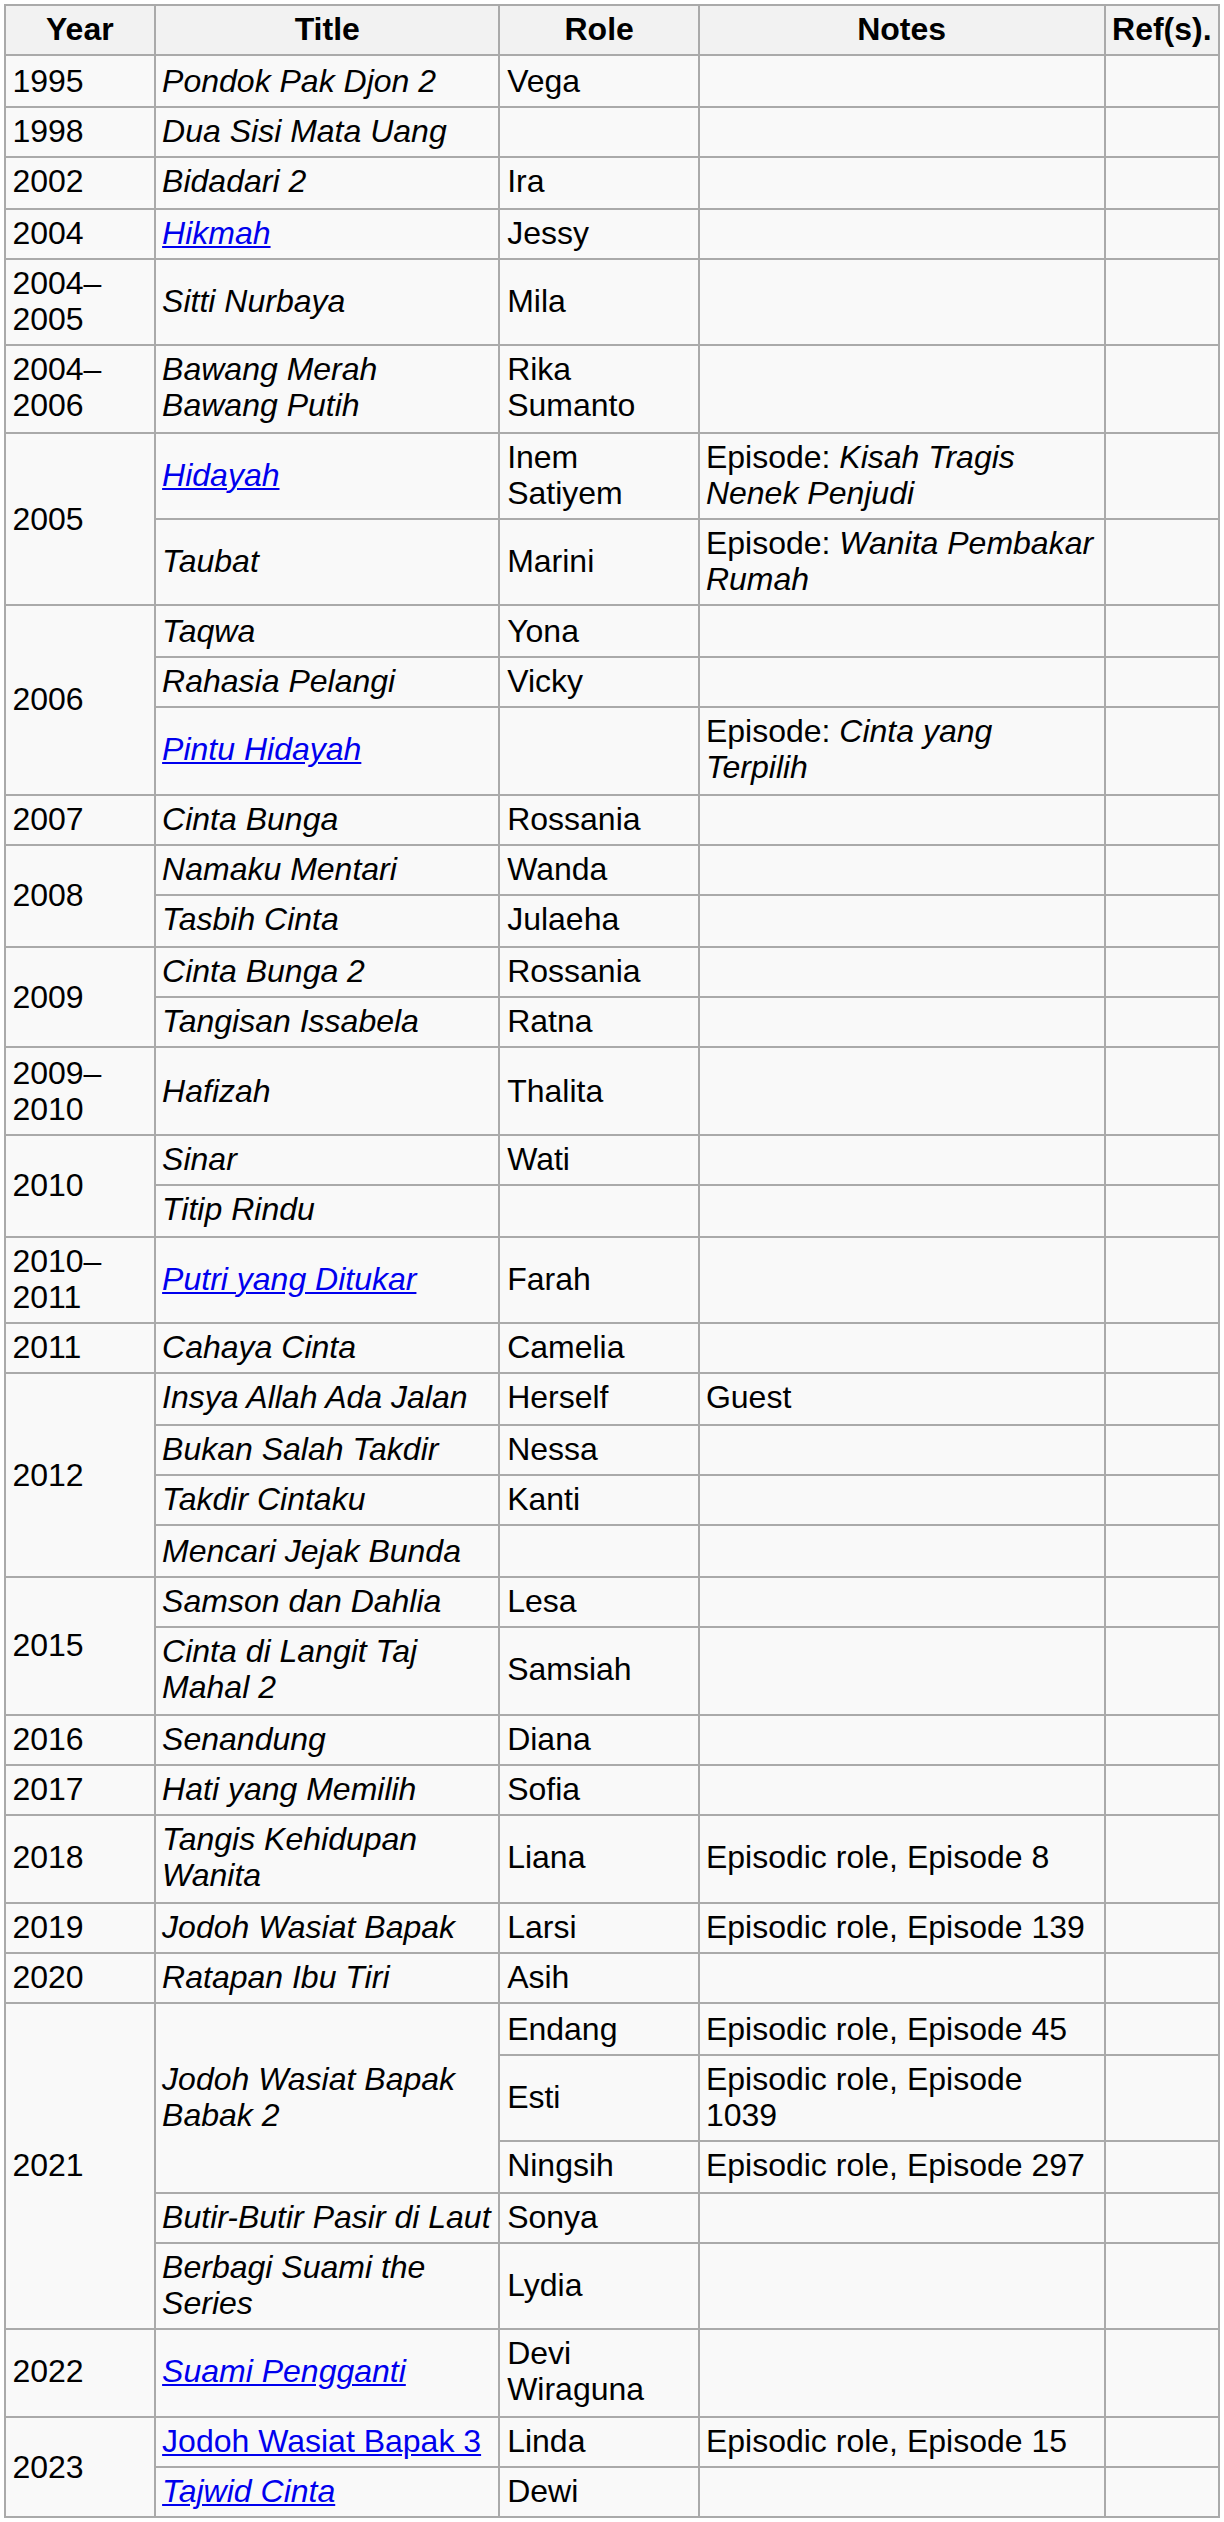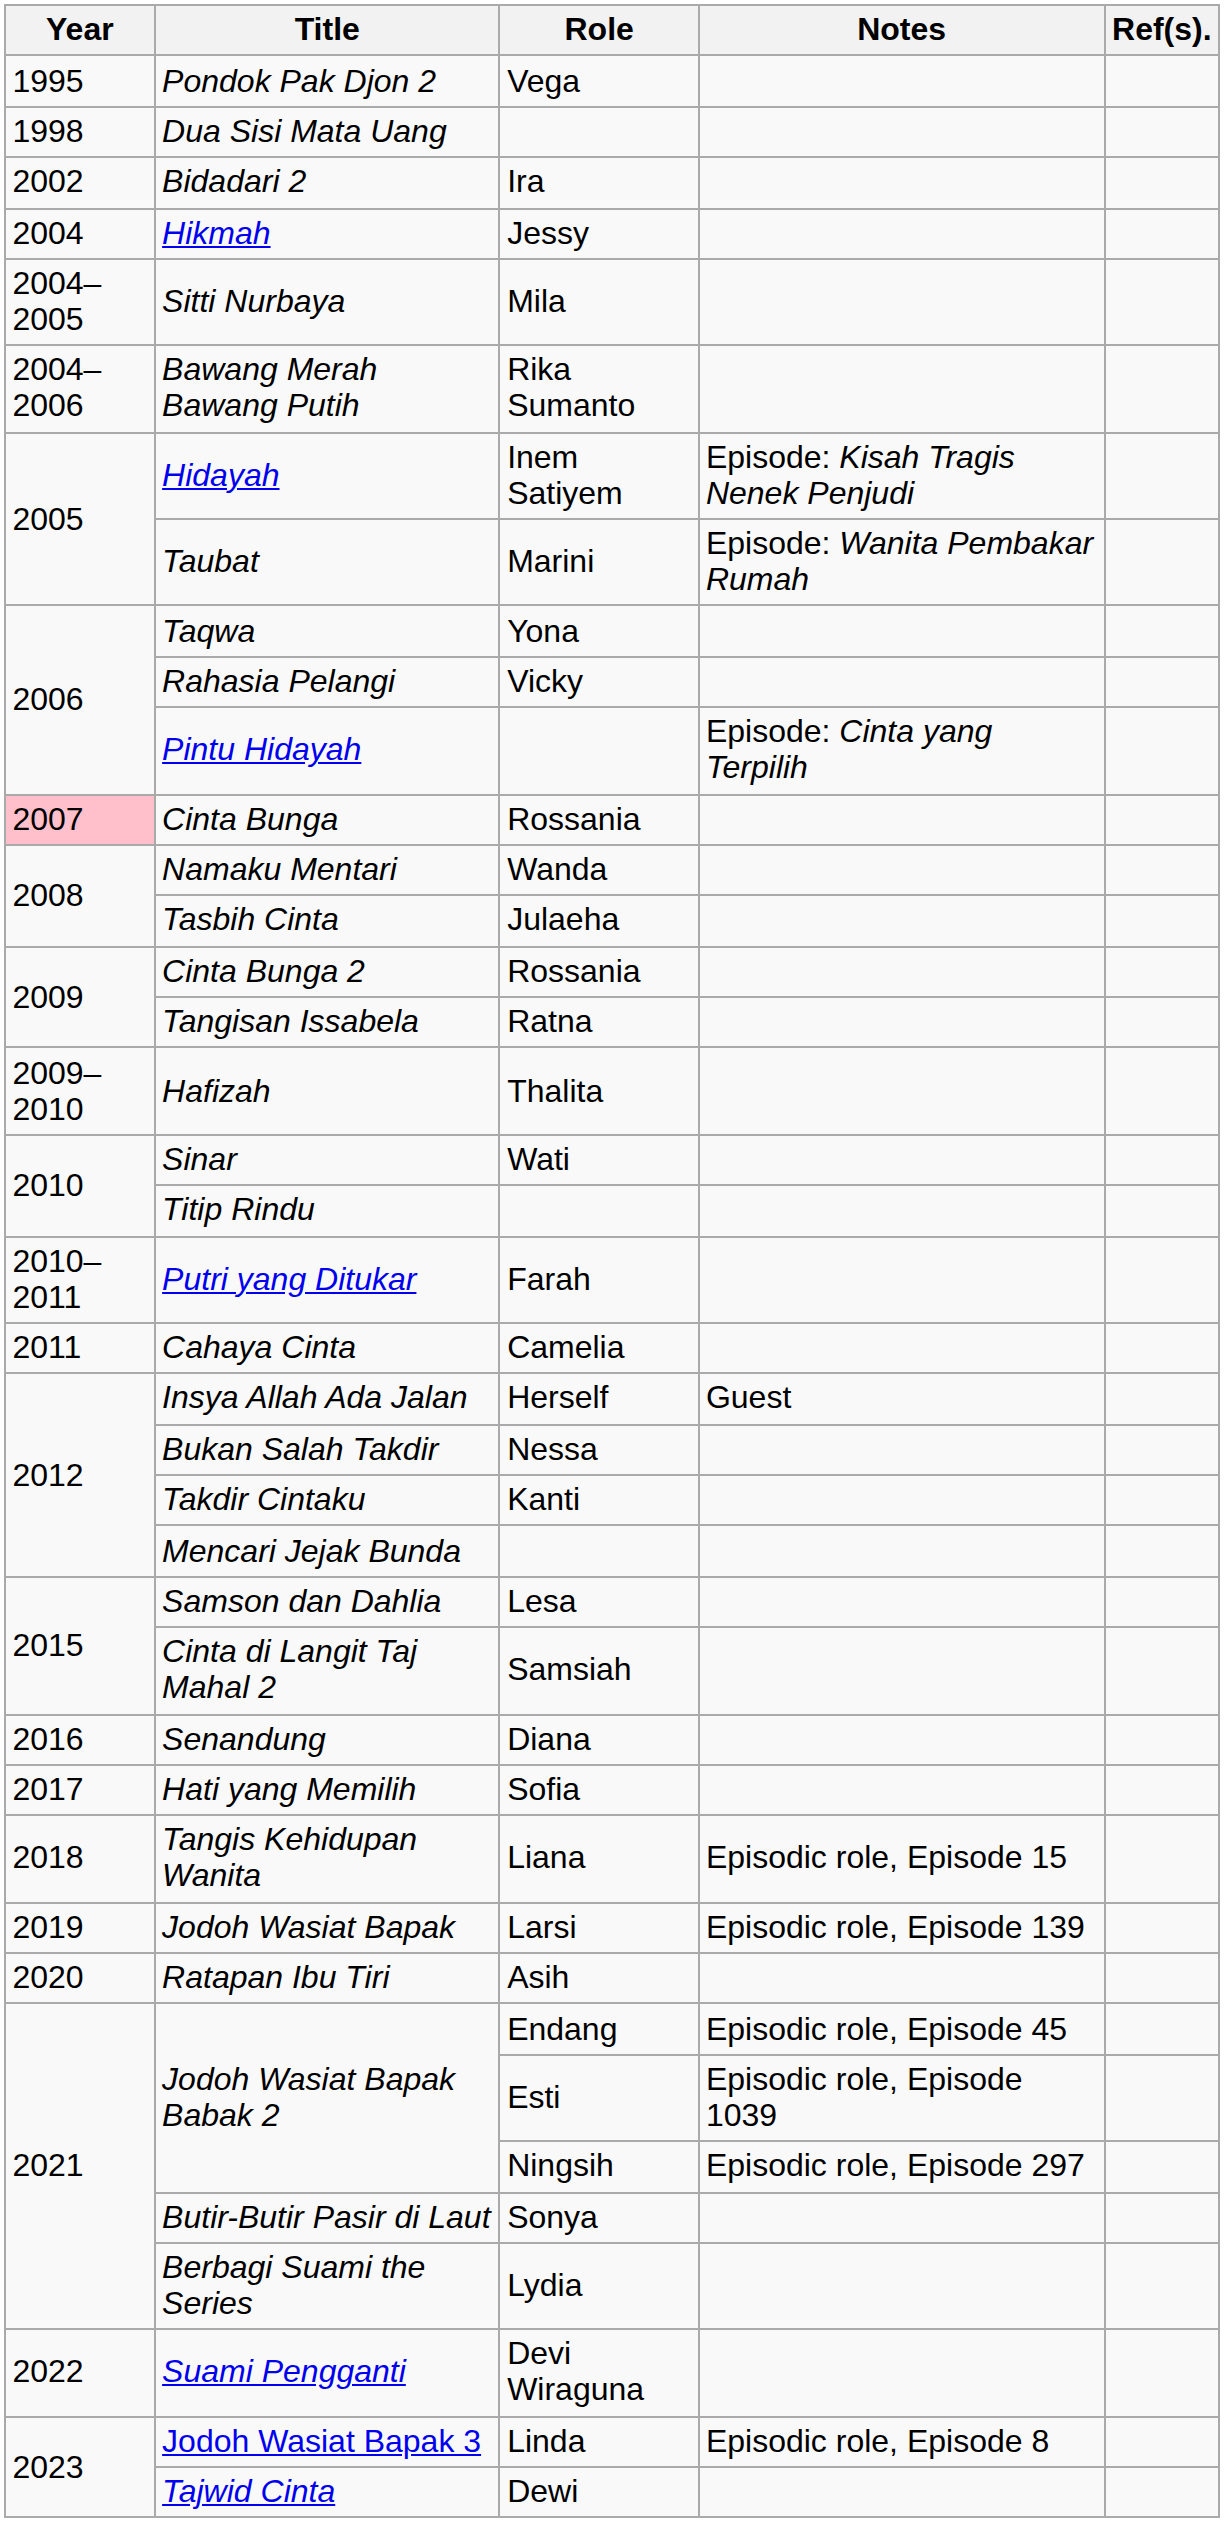Cinta Bunga | Year: no background -> pink background
Tangis Kehidupan Wanita | Notes: Episodic role, Episode 8 -> Episodic role, Episode 15
Jodoh Wasiat Bapak 3 | Notes: Episodic role, Episode 15 -> Episodic role, Episode 8
